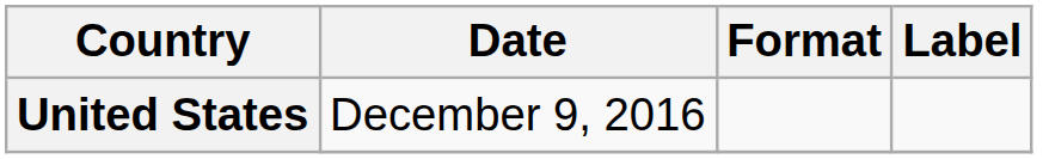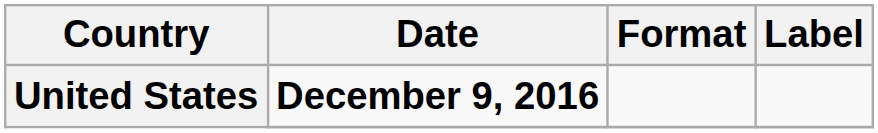United States / December 9, 2016 | Date: normal -> bold
